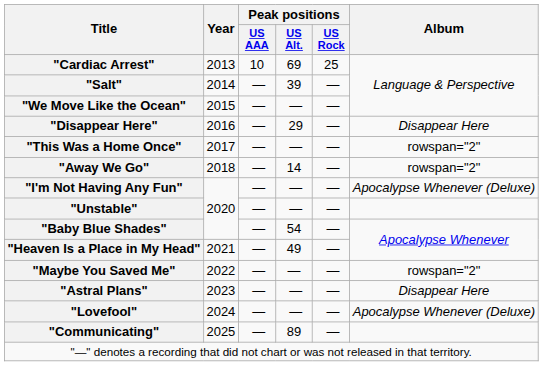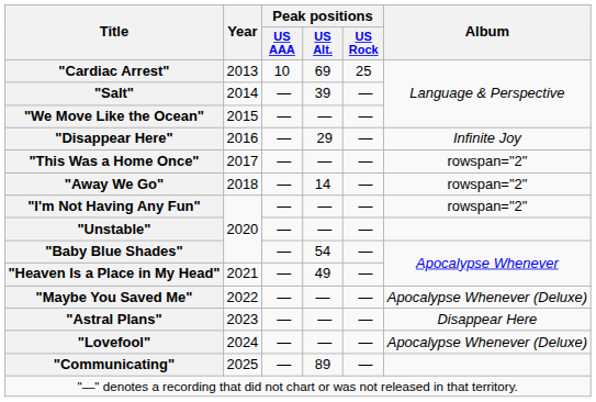"Disappear Here" | Album: Disappear Here -> Infinite Joy
"I'm Not Having Any Fun" | Album: Apocalypse Whenever (Deluxe) -> rowspan="2"
"Maybe You Saved Me" | Album: rowspan="2" -> Apocalypse Whenever (Deluxe)
